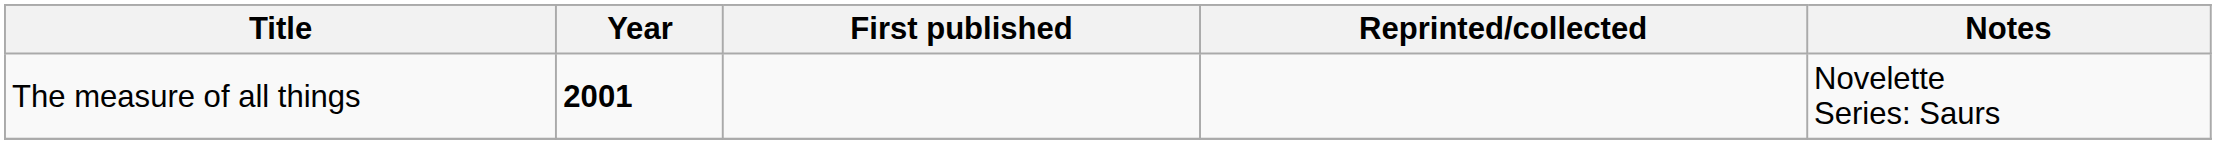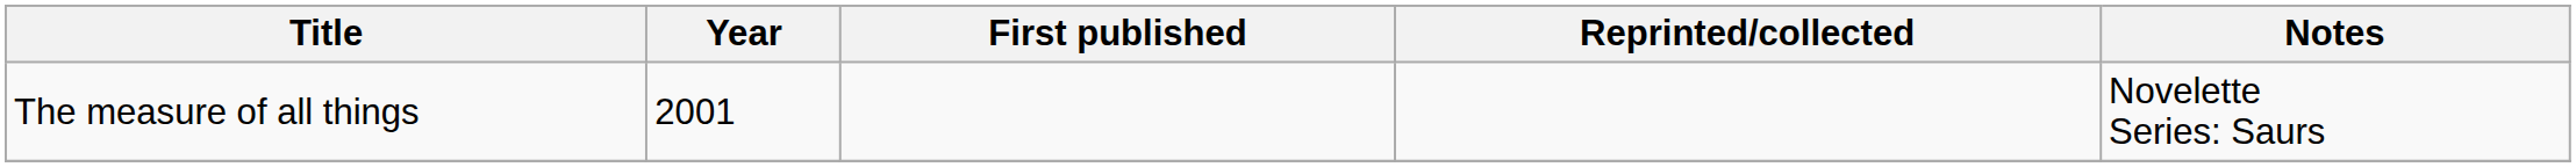row 2 | Year: bold -> normal
